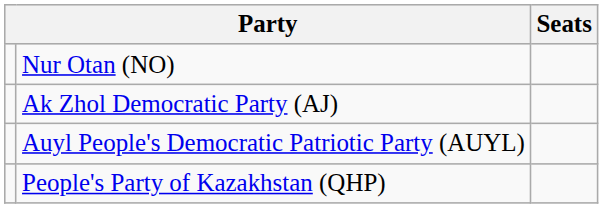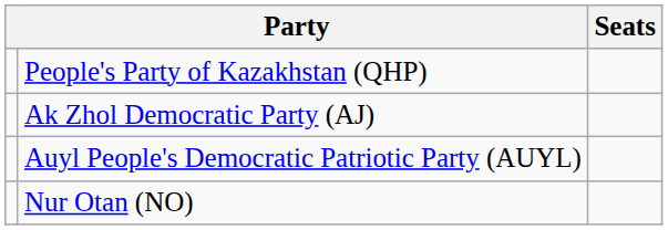rows swapped: Nur Otan (NO) <-> People's Party of Kazakhstan (QHP)
